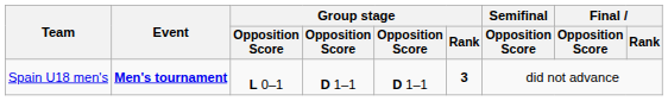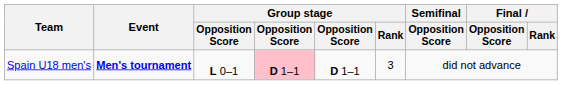Spain U18 men's | column 4: no background -> pink background
Spain U18 men's | Group stage / Rank: bold -> normal
